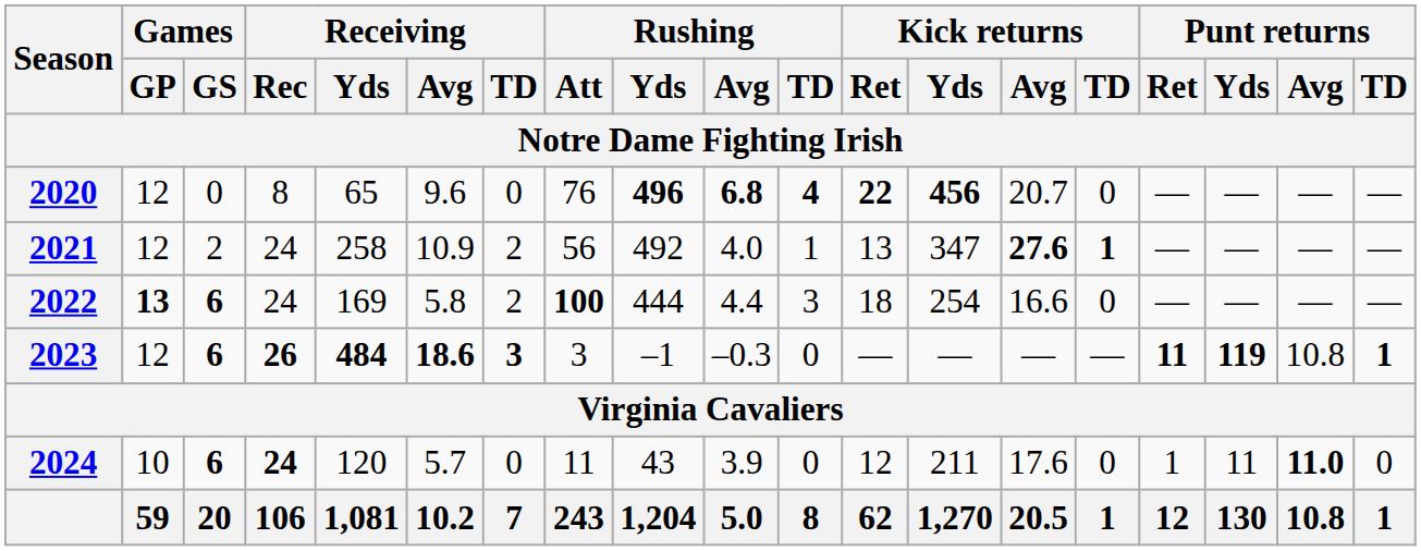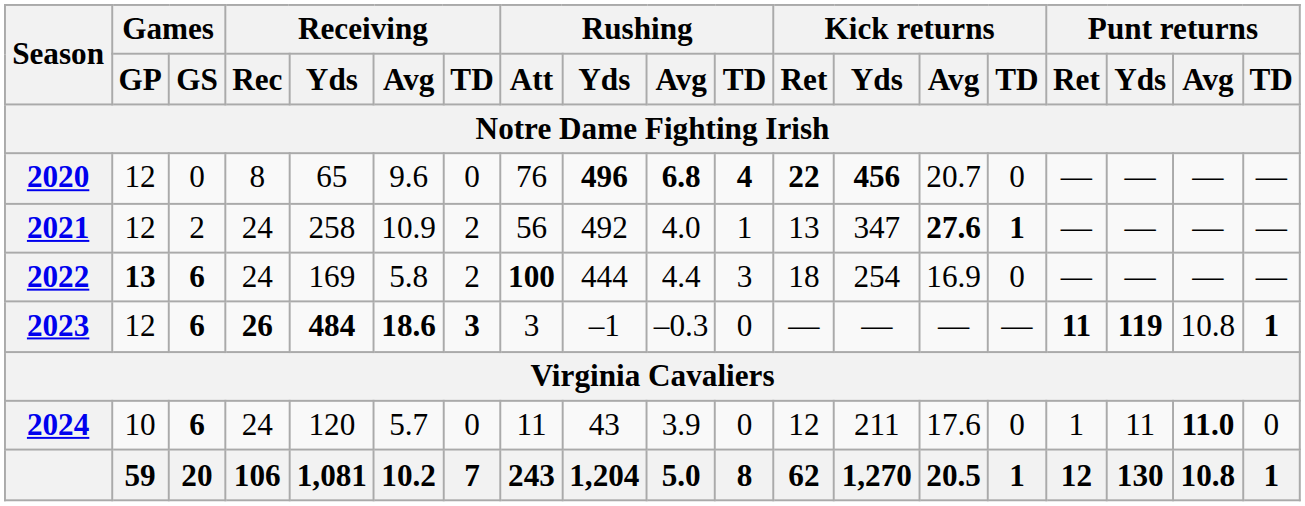2022 | Kick returns / Avg: 16.6 -> 16.9
2024 | Receiving / Rec: bold -> normal
